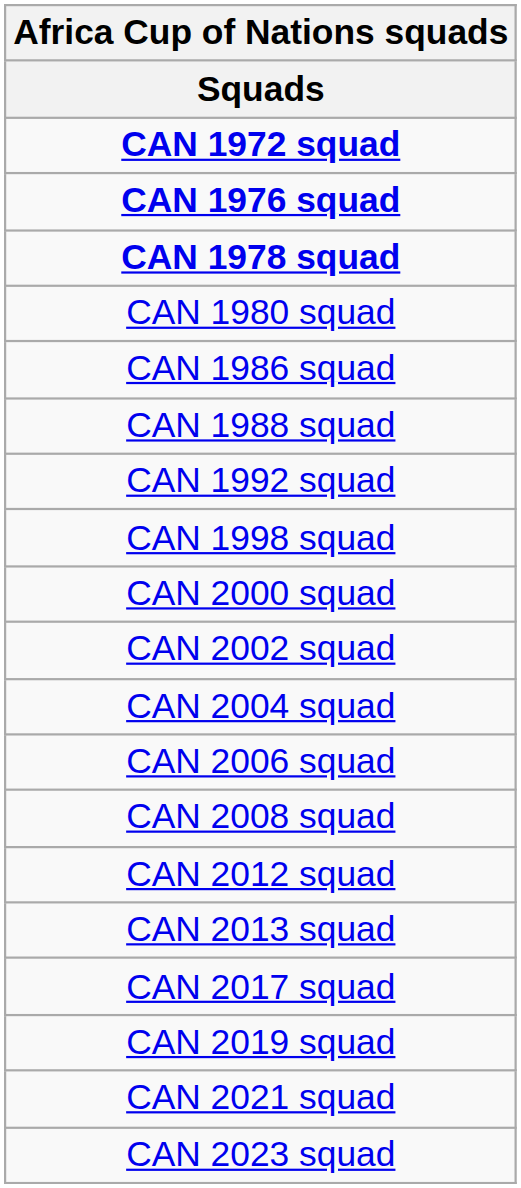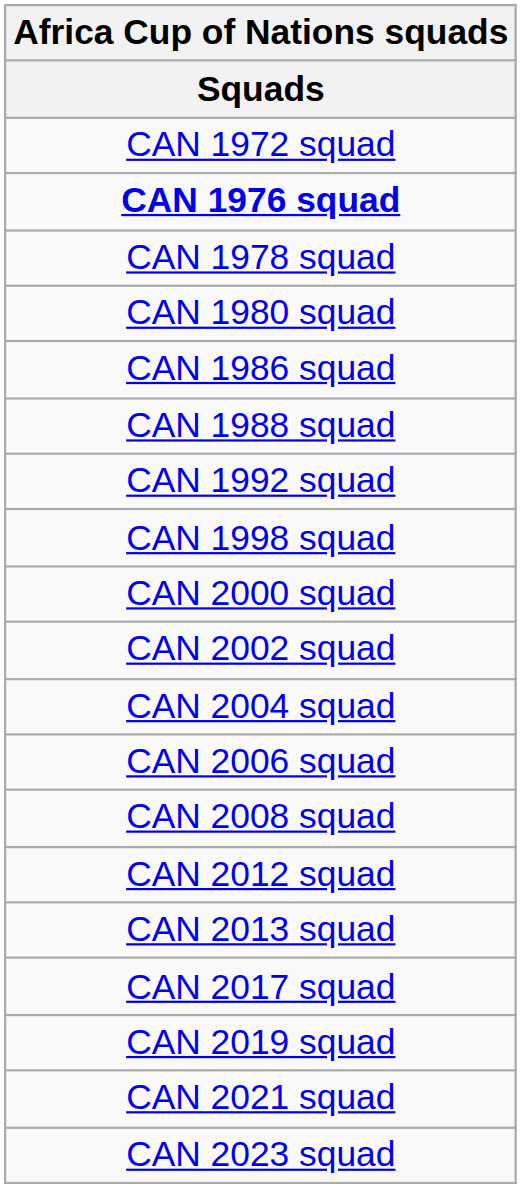row 3 | column 1: bold -> normal
row 5 | column 1: bold -> normal
